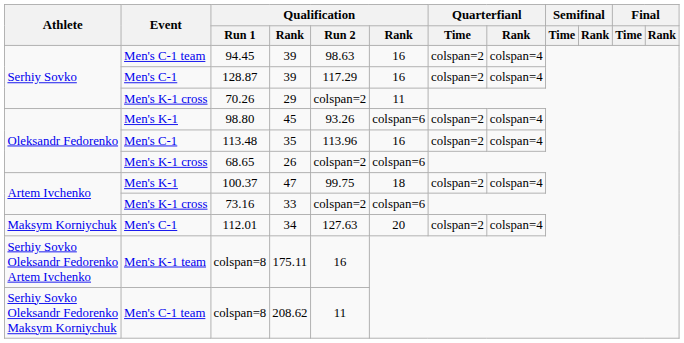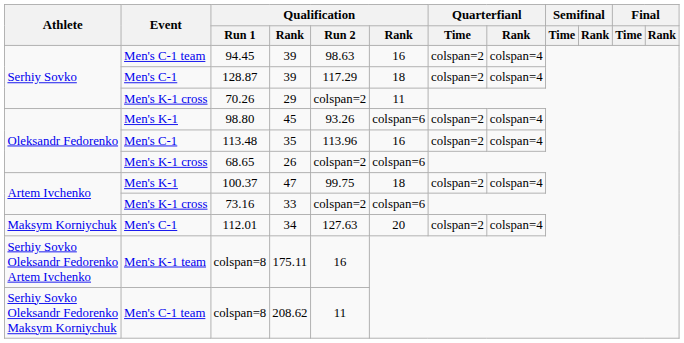128.87 | column 6: 16 -> 18
